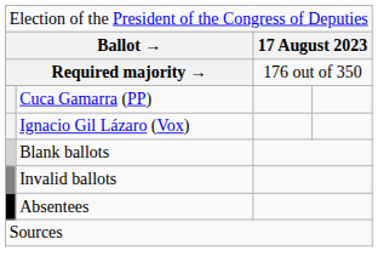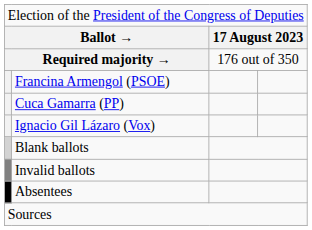+ row: Francina Armengol (PSOE)
